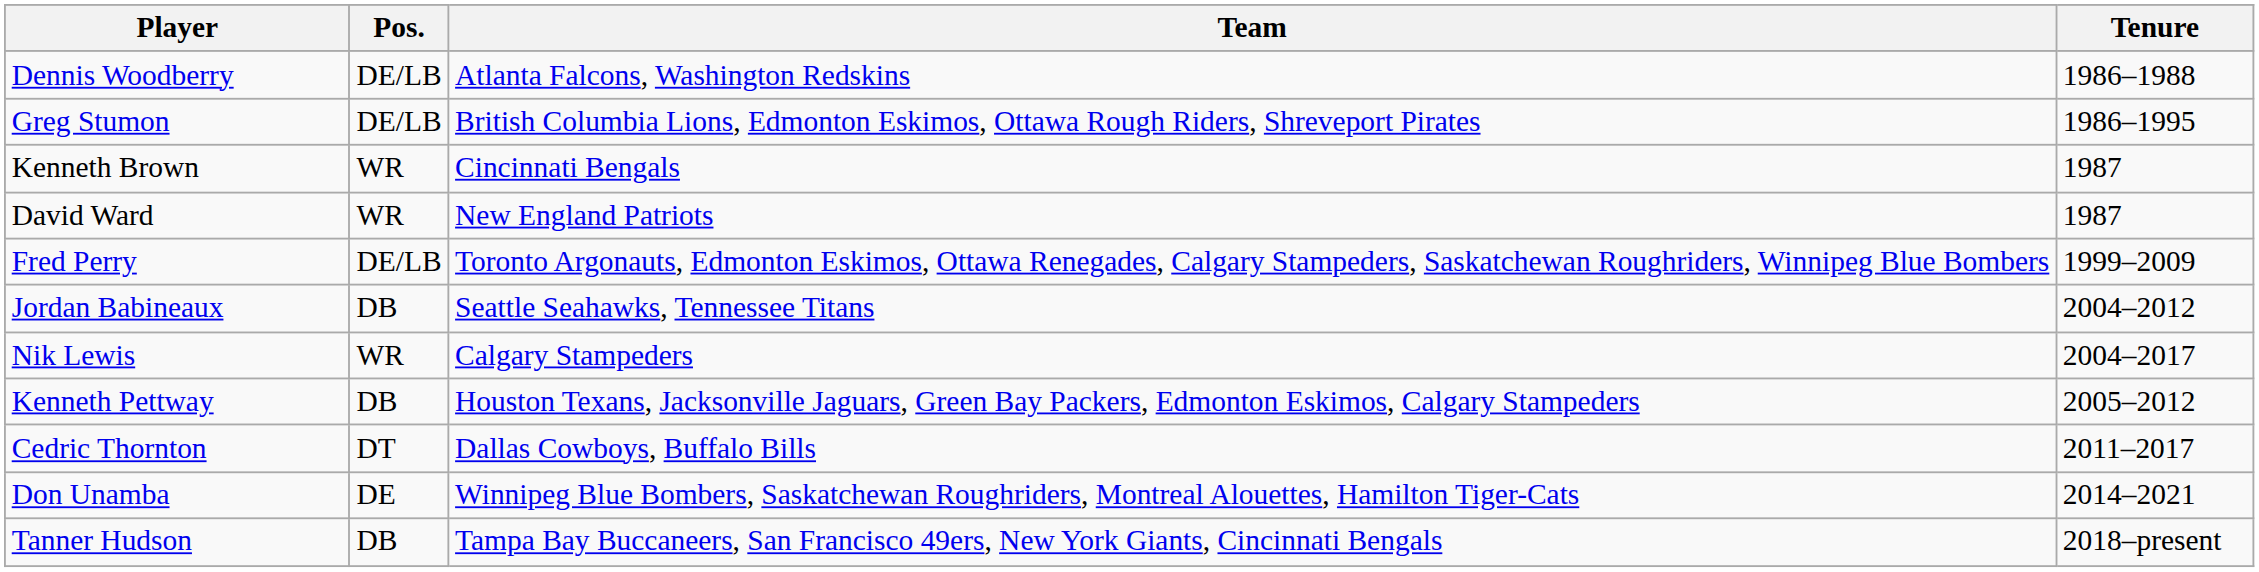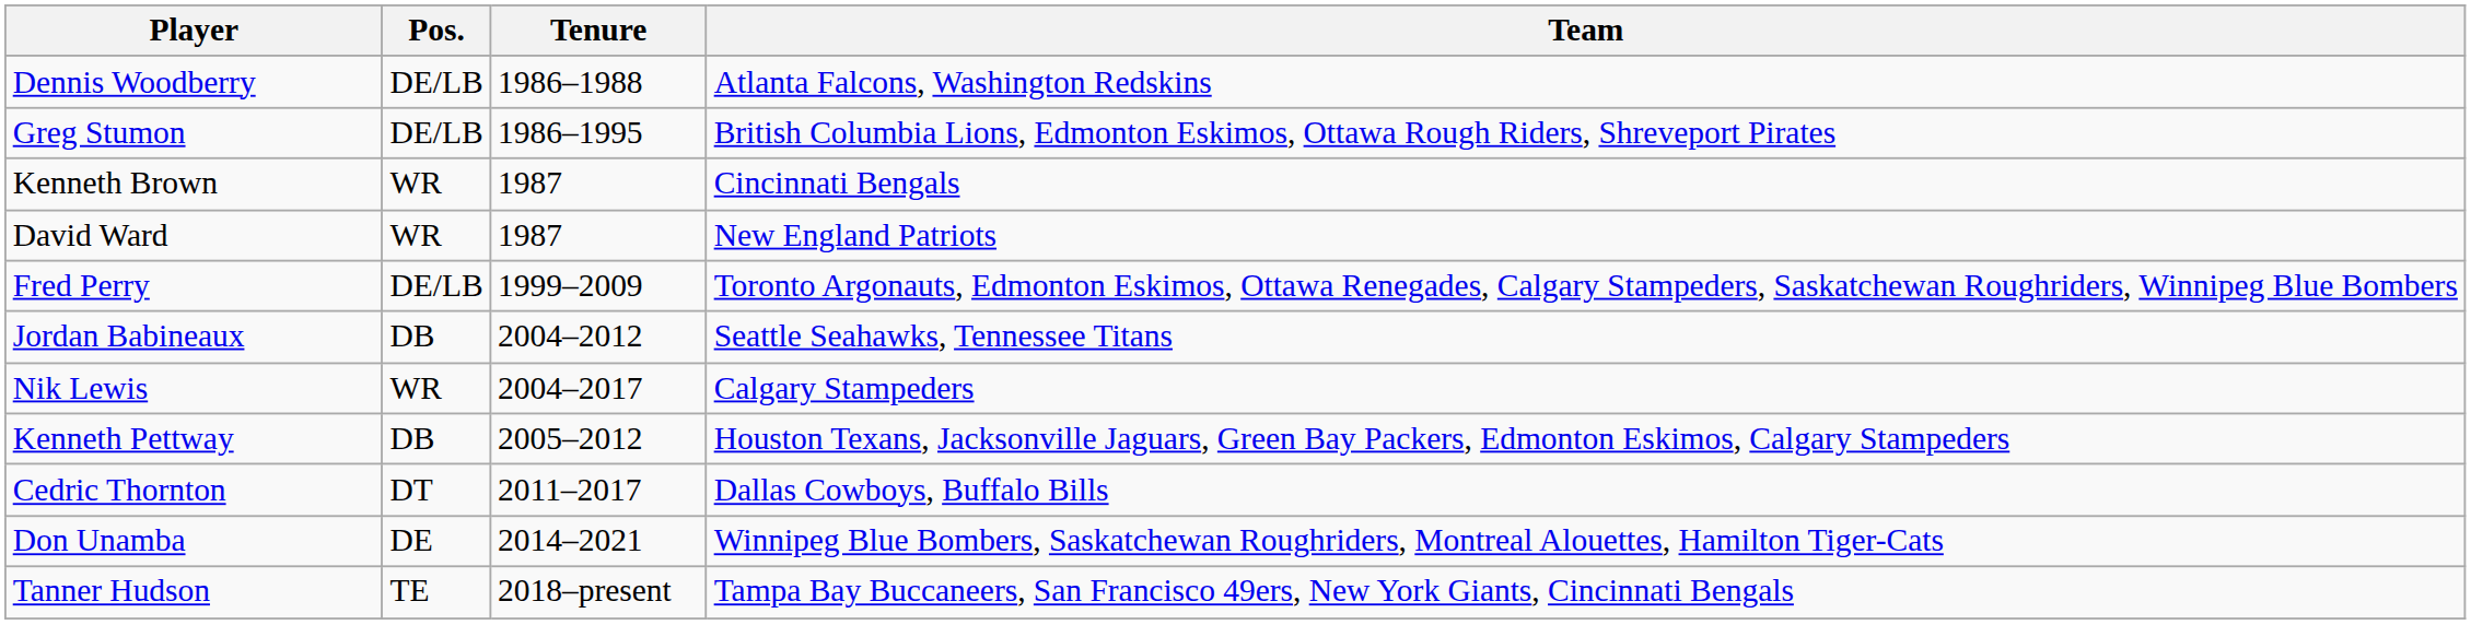columns swapped: Tenure <-> Team
Tanner Hudson | Pos.: DB -> TE
